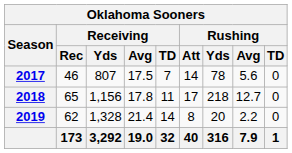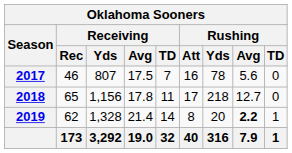2017 | Rushing / Att: 14 -> 16
2019 | Rushing / Avg: normal -> bold
2019 | Rushing / TD: 0 -> 1
